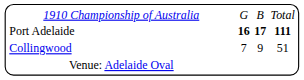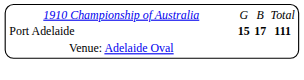Port Adelaide | column 2: 16 -> 15
- row: Collingwood | 7 | 9 | 51
